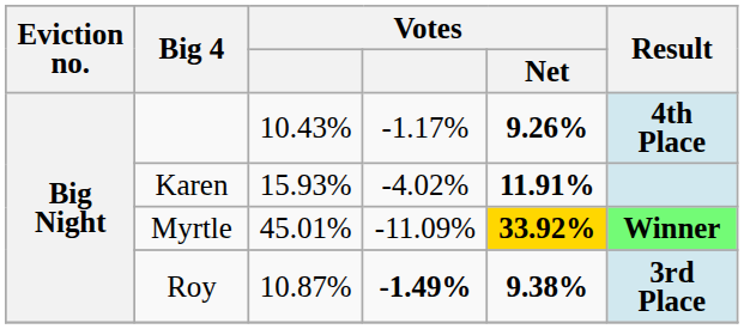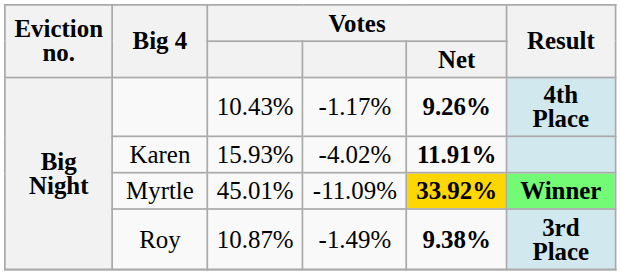Roy | column 4: bold -> normal
